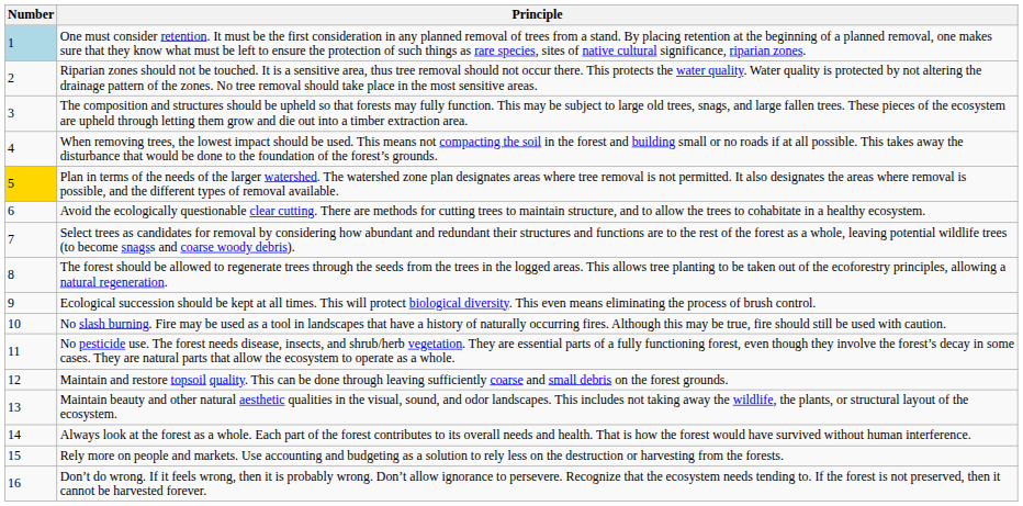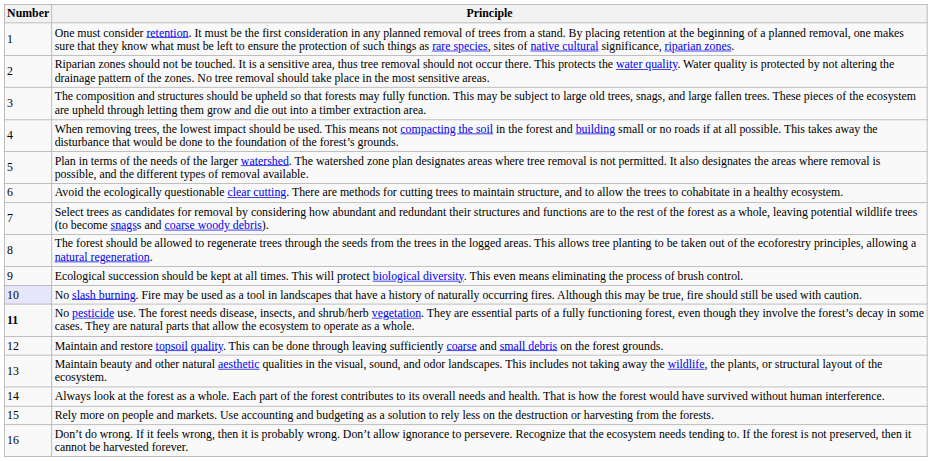row 2 | Number: lightblue background -> no background
row 6 | Number: gold background -> no background
row 11 | Number: no background -> lavender background
row 12 | Number: normal -> bold
